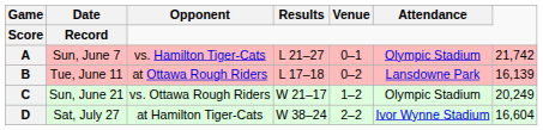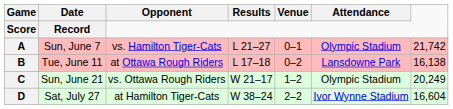B | column 7: 16,139 -> 16,138
